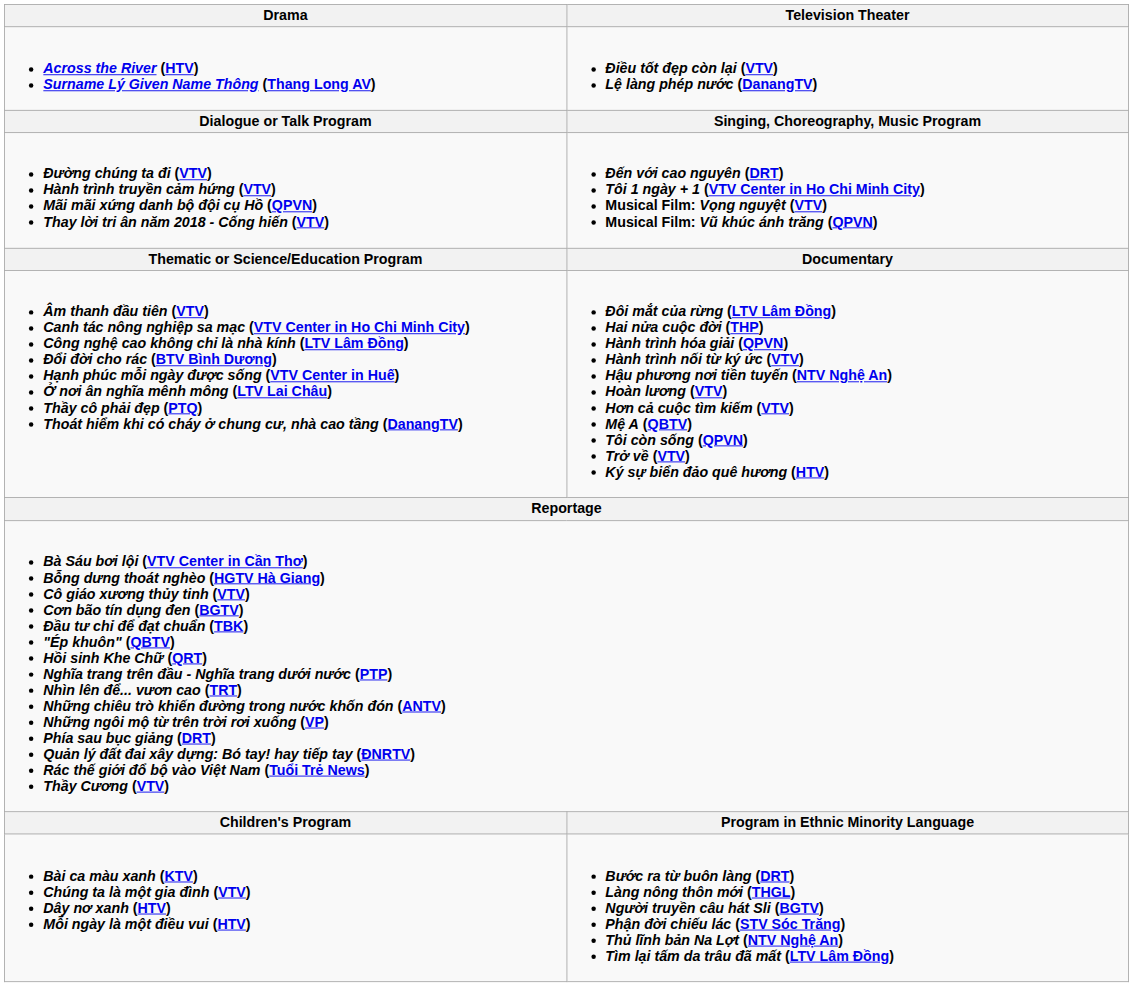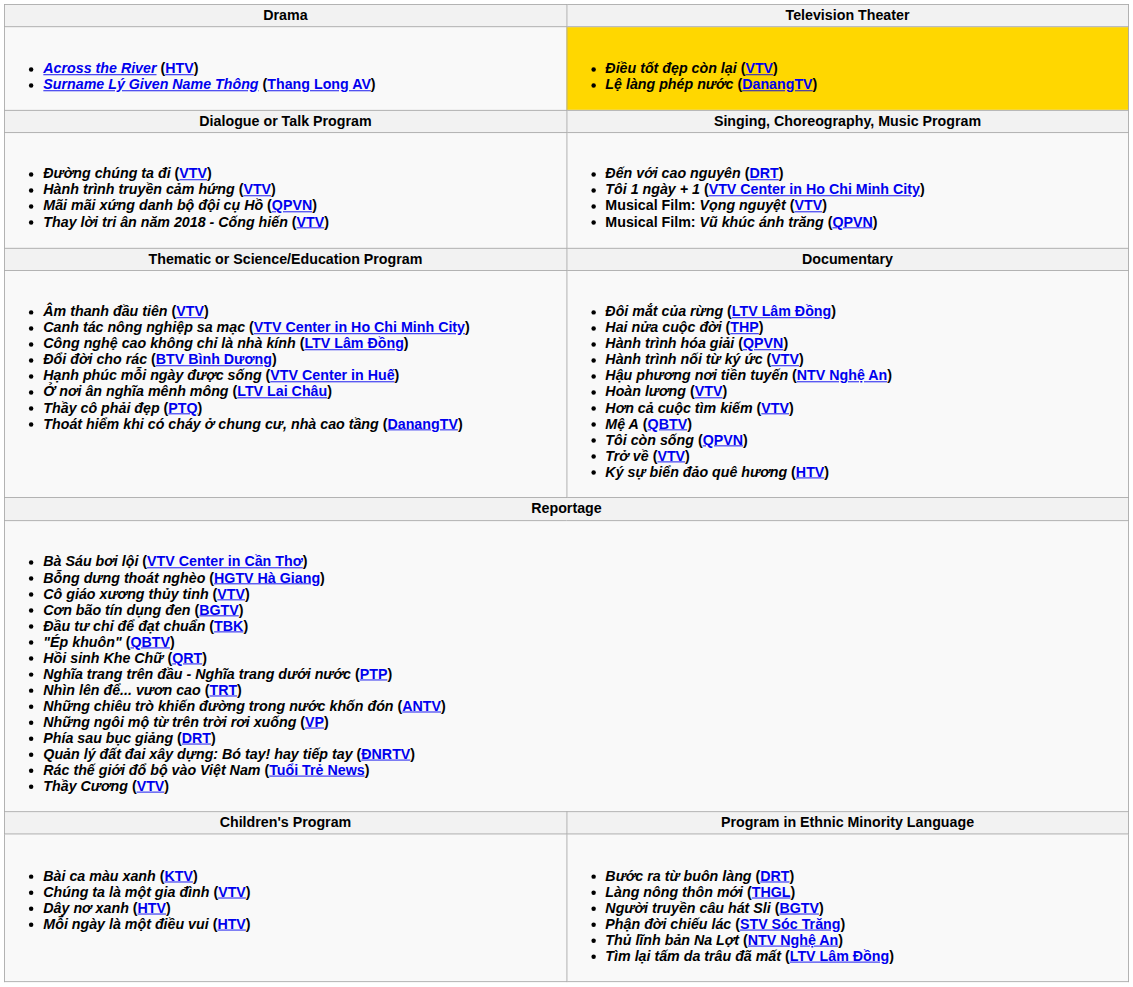row 2 | Television Theater: no background -> gold background
